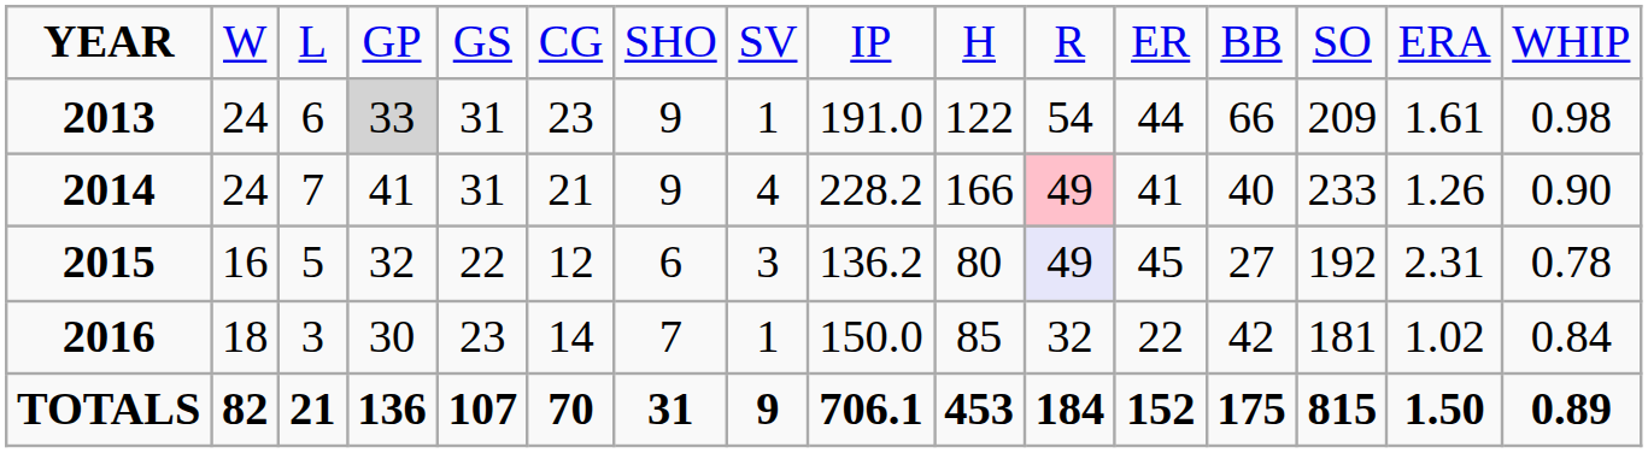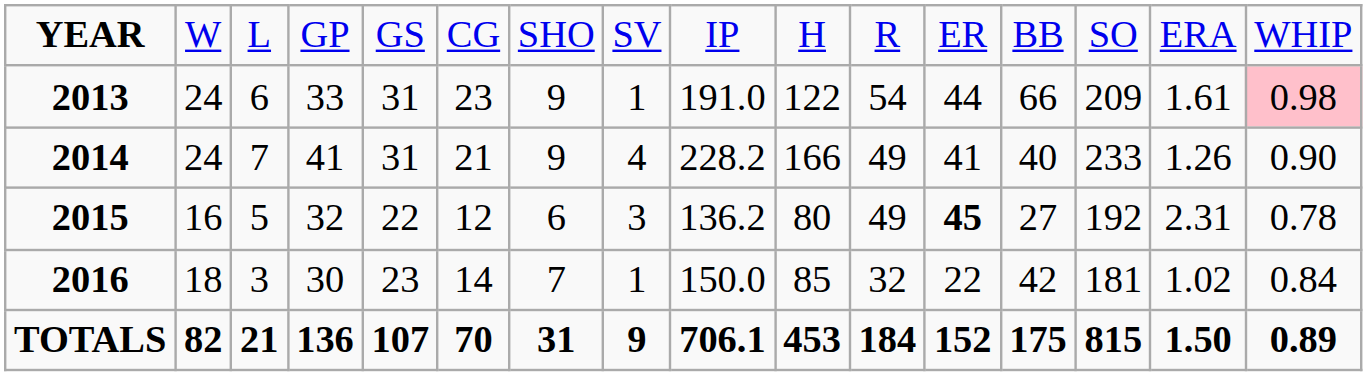2013 | column 4: lightgrey background -> no background
2013 | column 16: no background -> pink background
2014 | column 11: pink background -> no background
2015 | column 11: lavender background -> no background
2015 | column 12: normal -> bold
